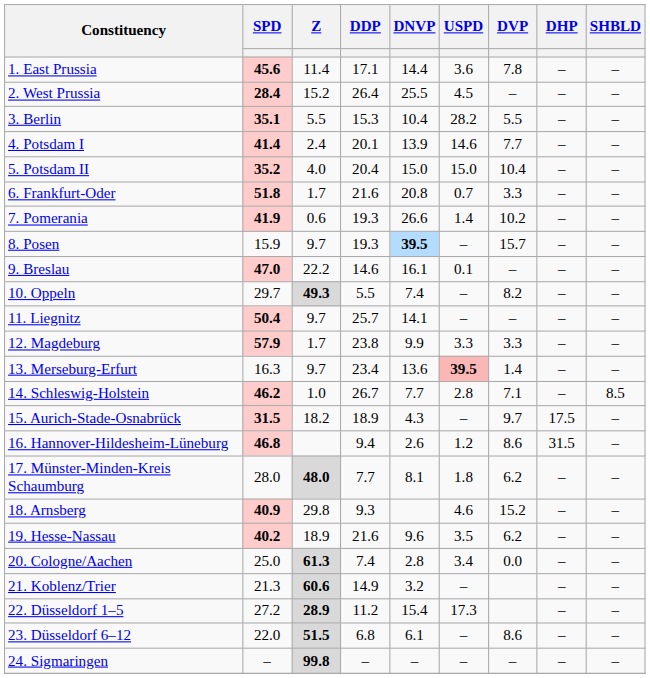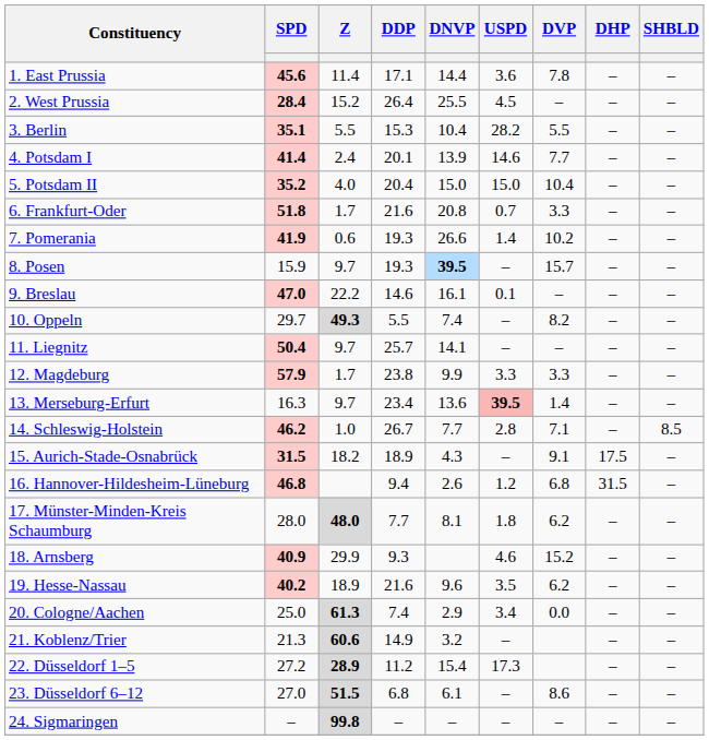15. Aurich-Stade-Osnabrück | DVP: 9.7 -> 9.1
16. Hannover-Hildesheim-Lüneburg | DVP: 8.6 -> 6.8
18. Arnsberg | Z: 29.8 -> 29.9
20. Cologne/Aachen | DNVP: 2.8 -> 2.9
23. Düsseldorf 6–12 | SPD: 22.0 -> 27.0
